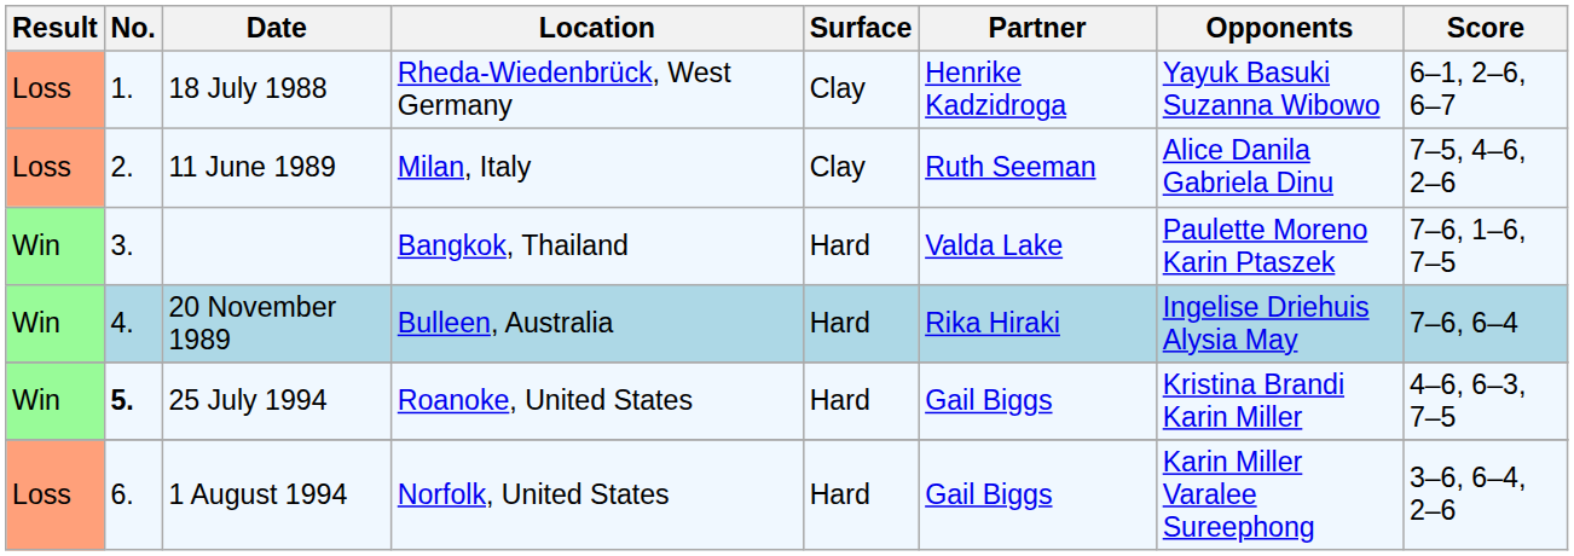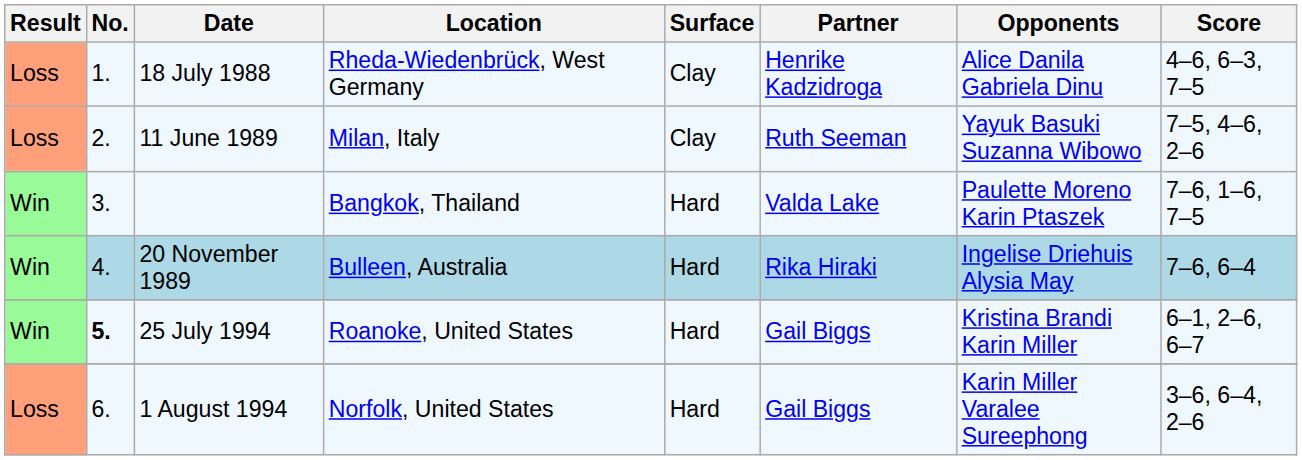18 July 1988 | Opponents: Yayuk Basuki Suzanna Wibowo -> Alice Danila Gabriela Dinu
18 July 1988 | Score: 6–1, 2–6, 6–7 -> 4–6, 6–3, 7–5
11 June 1989 | Opponents: Alice Danila Gabriela Dinu -> Yayuk Basuki Suzanna Wibowo
25 July 1994 | Score: 4–6, 6–3, 7–5 -> 6–1, 2–6, 6–7
